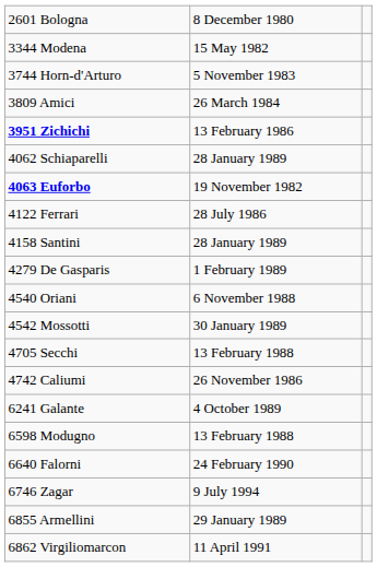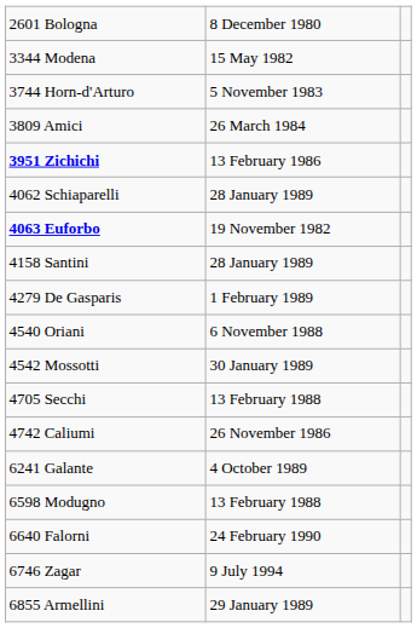- row: 4122 Ferrari | 28 July 1986
- row: 6862 Virgiliomarcon | 11 April 1991
